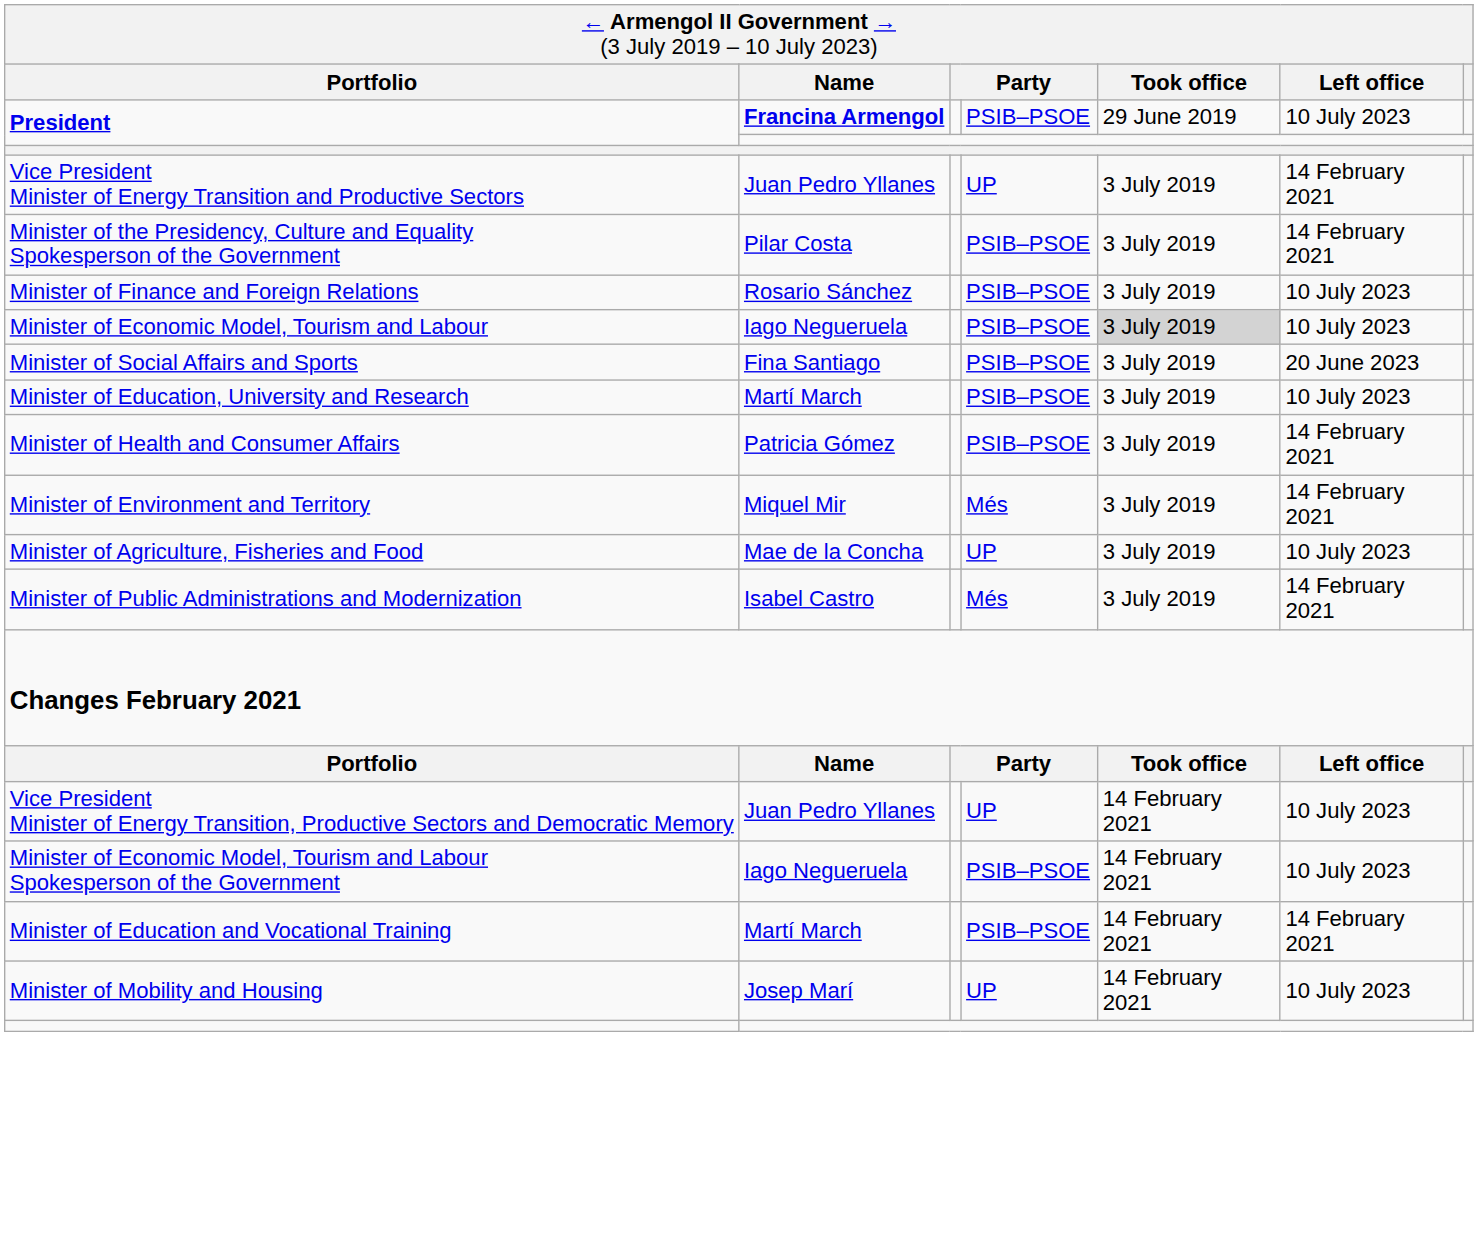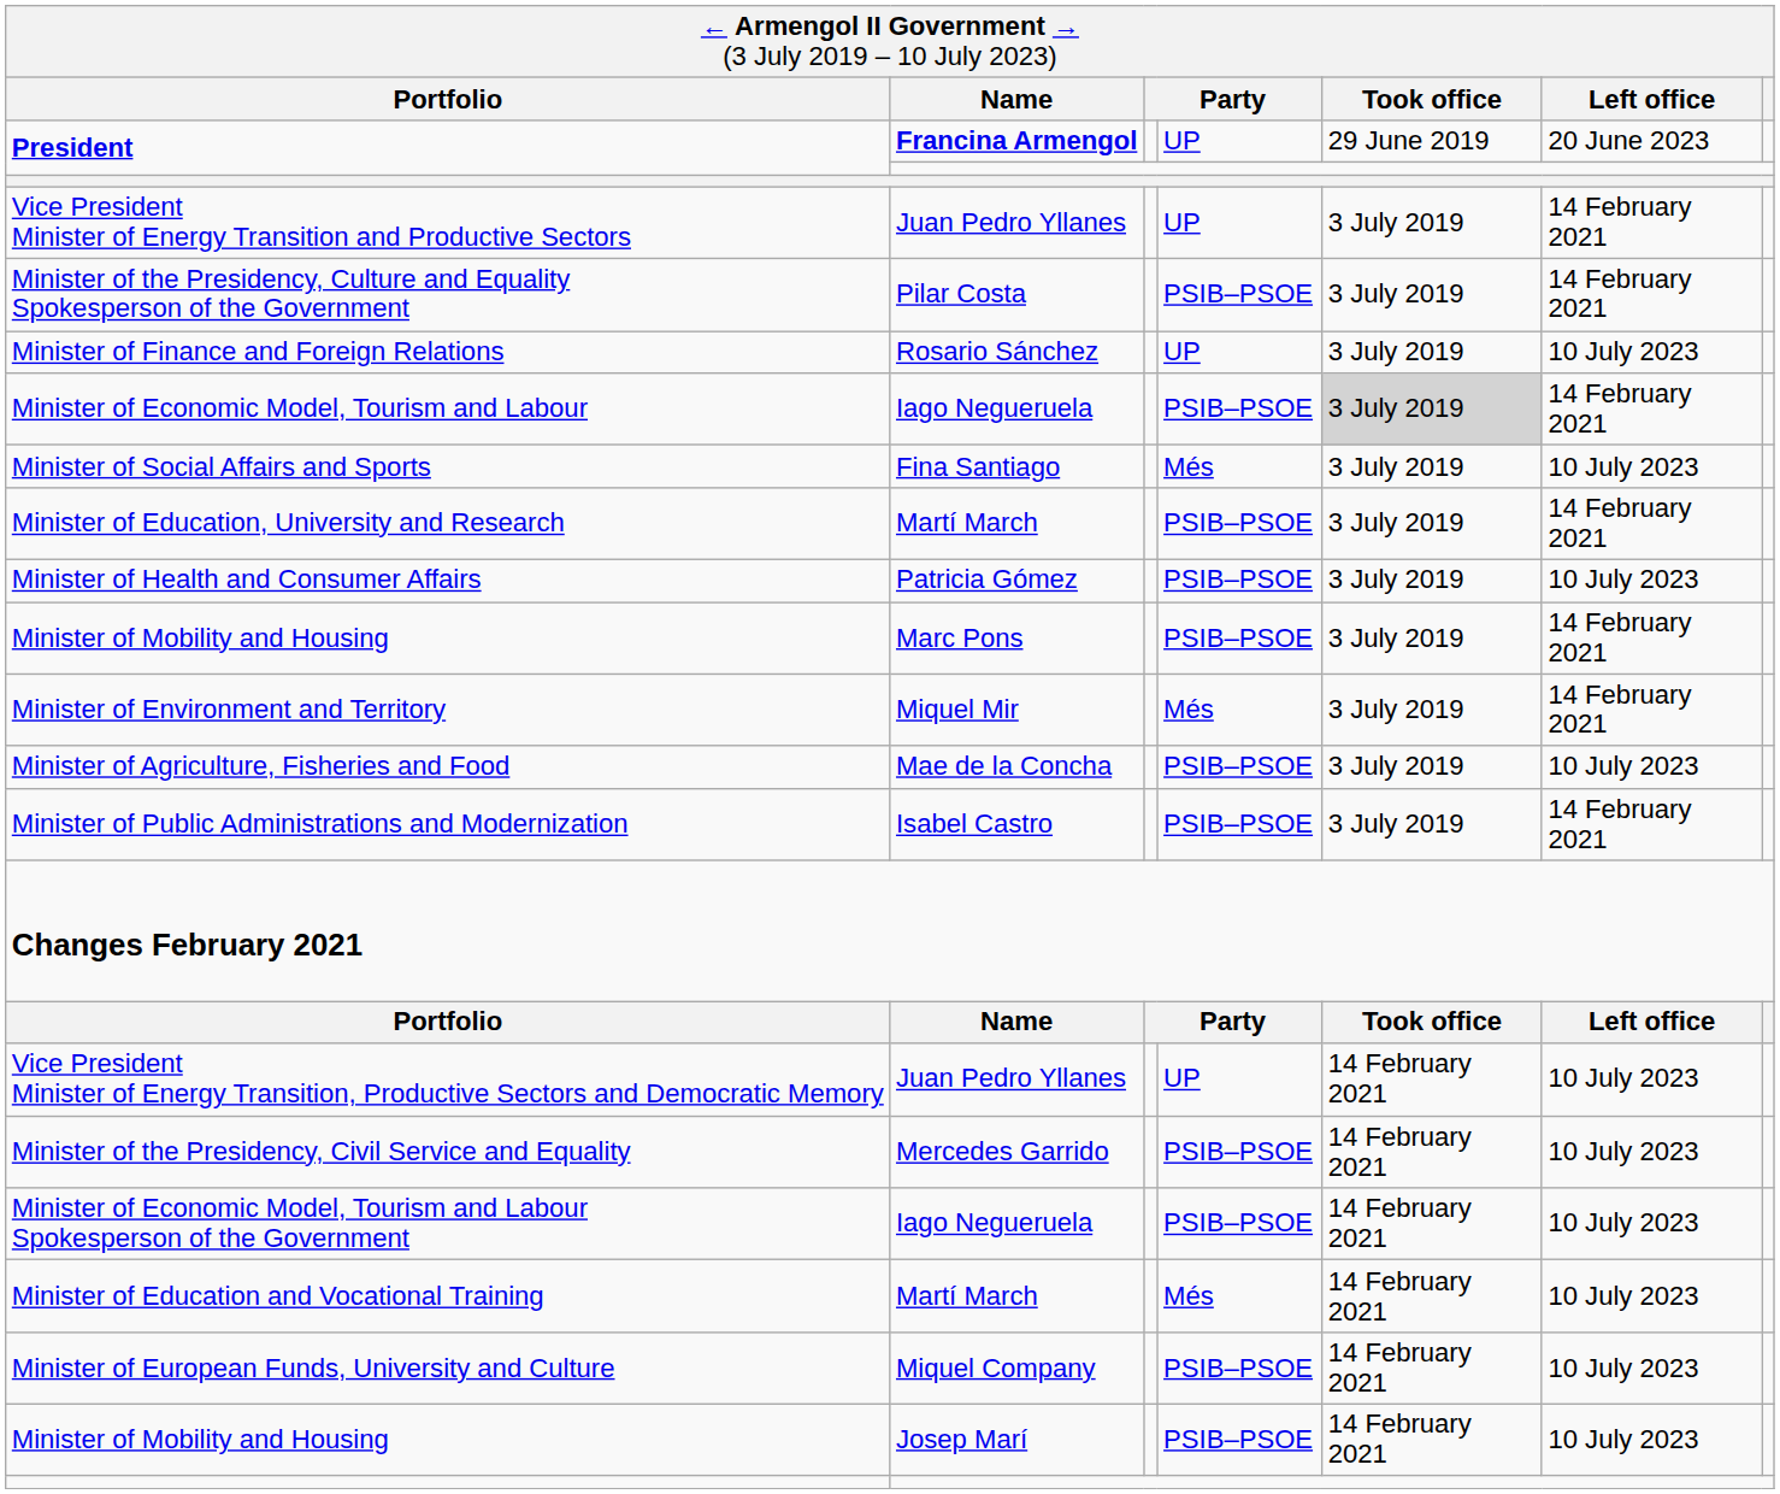President / Francina Armengol | column 4: PSIB–PSOE -> UP
President / Francina Armengol | column 6: 10 July 2023 -> 20 June 2023
Minister of Finance and Foreign Relations | column 4: PSIB–PSOE -> UP
Minister of Economic Model, Tourism and Labour | column 6: 10 July 2023 -> 14 February 2021
Minister of Social Affairs and Sports | column 4: PSIB–PSOE -> Més
Minister of Social Affairs and Sports | column 6: 20 June 2023 -> 10 July 2023
Minister of Education, University and Research | column 6: 10 July 2023 -> 14 February 2021
Minister of Health and Consumer Affairs | column 6: 14 February 2021 -> 10 July 2023
+ row: Minister of Mobility and Housing | Marc Pons | PSIB–PSOE | 3 July 2019 | 14 February 2021
Minister of Agriculture, Fisheries and Food | column 4: UP -> PSIB–PSOE
Minister of Public Administrations and Modernization | column 4: Més -> PSIB–PSOE
+ row: Minister of the Presidency, Civil Service and Equality | Mercedes Garrido | PSIB–PSOE | 14 February 2021 | 10 July 2023
Minister of Education and Vocational Training | column 4: PSIB–PSOE -> Més
Minister of Education and Vocational Training | column 6: 14 February 2021 -> 10 July 2023
+ row: Minister of European Funds, University and Culture | Miquel Company | PSIB–PSOE | 14 February 2021 | 10 July 2023
Minister of Mobility and Housing / Josep Marí | column 4: UP -> PSIB–PSOE
